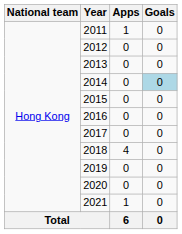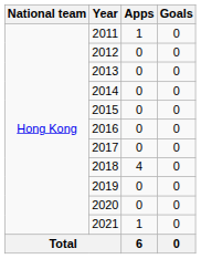2014 | Goals: lightblue background -> no background
